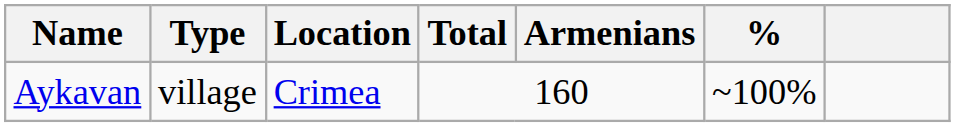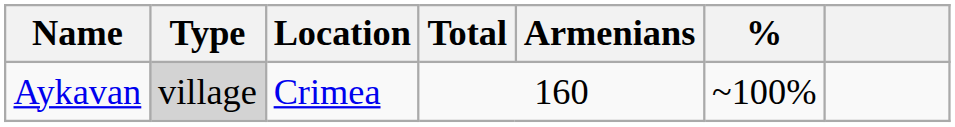Aykavan | Type: no background -> lightgrey background
